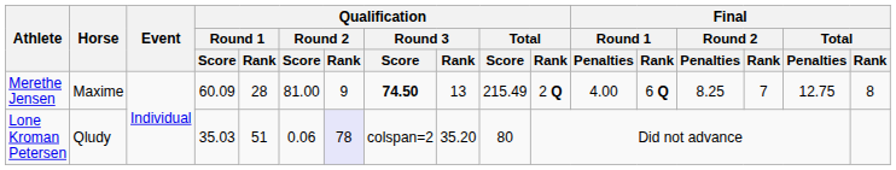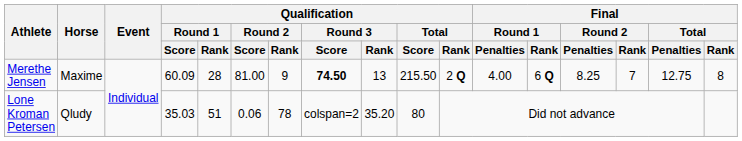Merethe Jensen | Qualification / Total / Score: 215.49 -> 215.50
Lone Kroman Petersen | Qualification / Round 2 / Rank: lavender background -> no background
